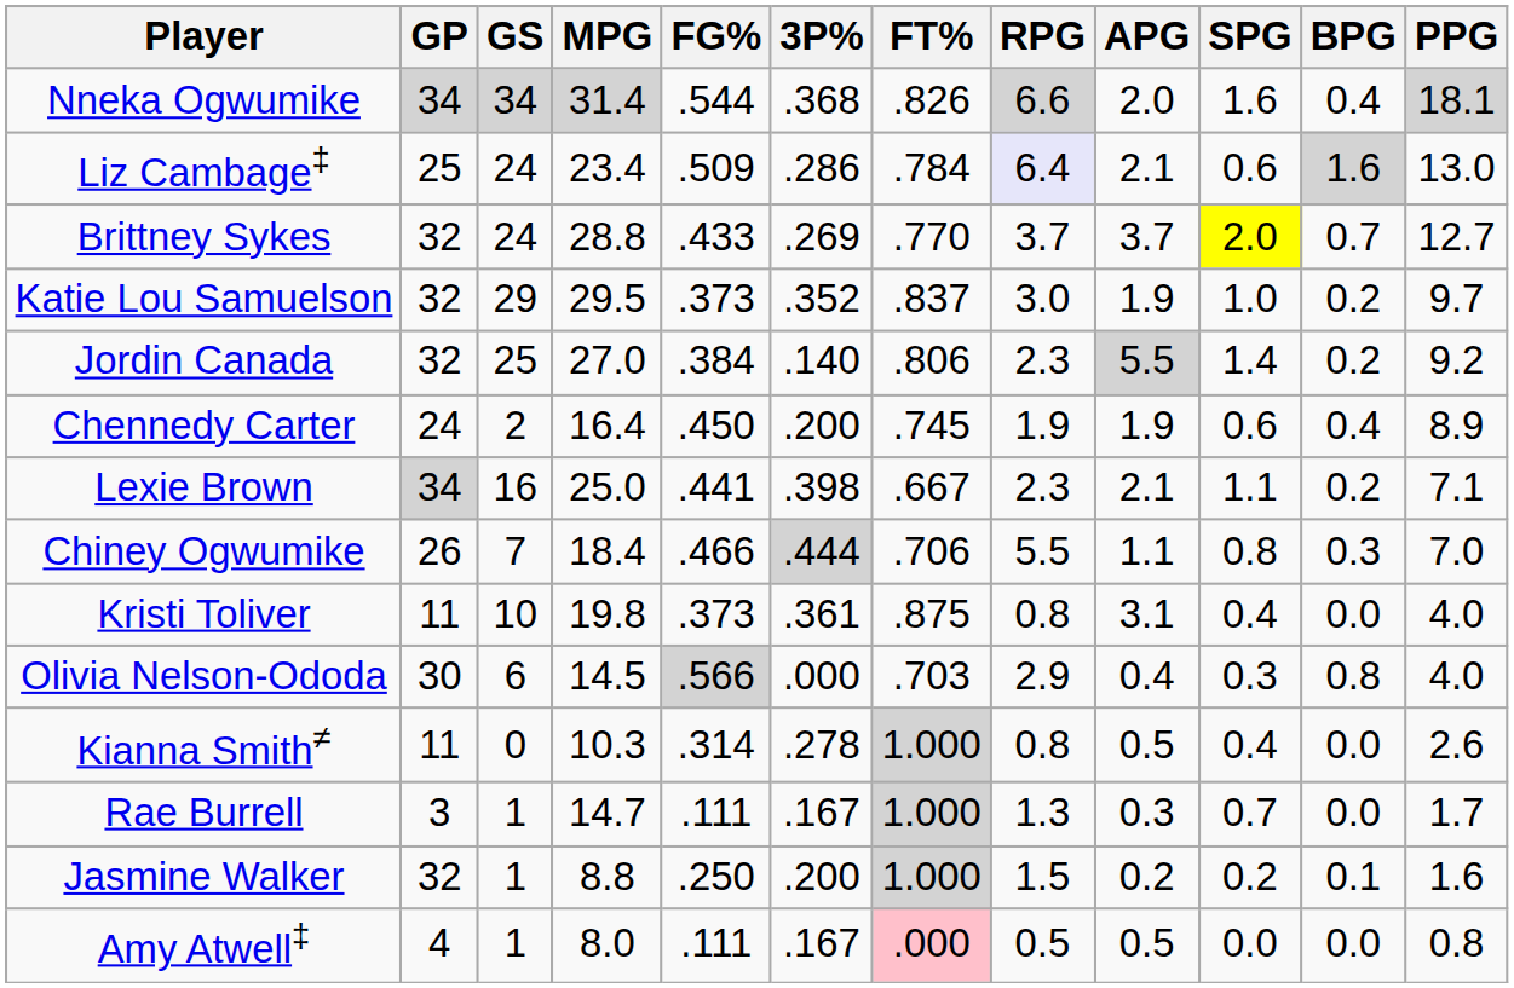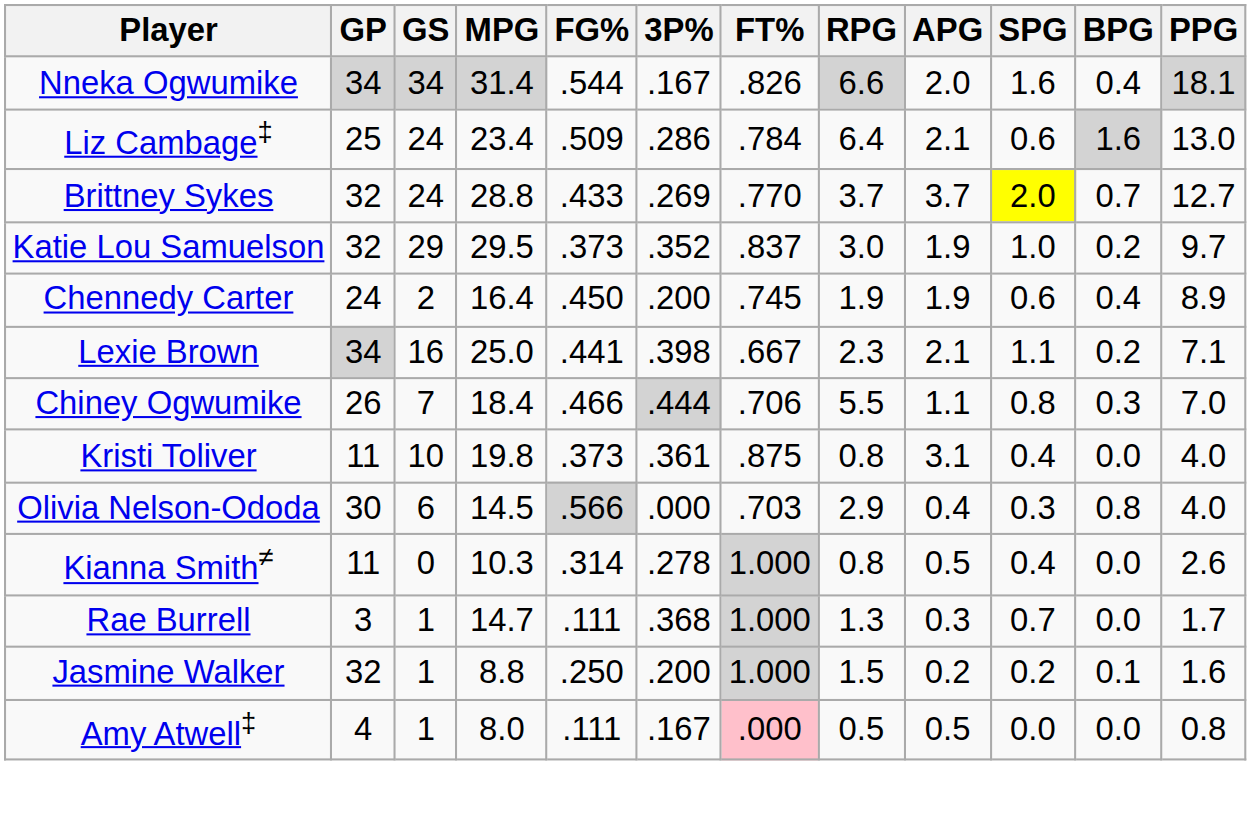Nneka Ogwumike | 3P%: .368 -> .167
Liz Cambage‡ | RPG: lavender background -> no background
- row: Jordin Canada | 32 | 25 | 27.0 | .384 | .140 | .806 | 2.3 | 5.5 | 1.4 | 0.2 | 9.2
Rae Burrell | 3P%: .167 -> .368
